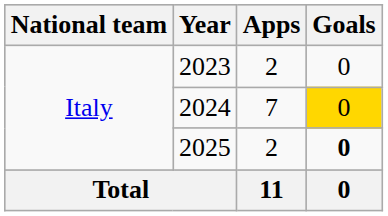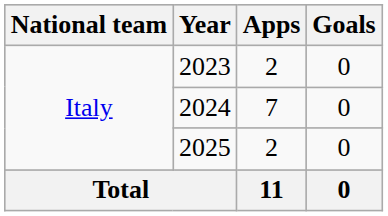2024 | Goals: gold background -> no background
2025 | Goals: bold -> normal
